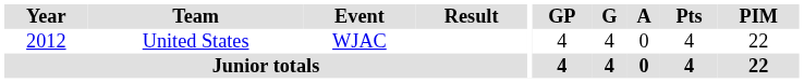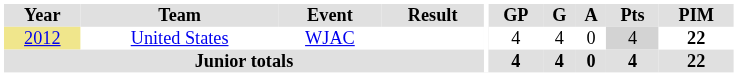United States | Year: no background -> khaki background
United States | Pts: no background -> lightgrey background
United States | PIM: normal -> bold
